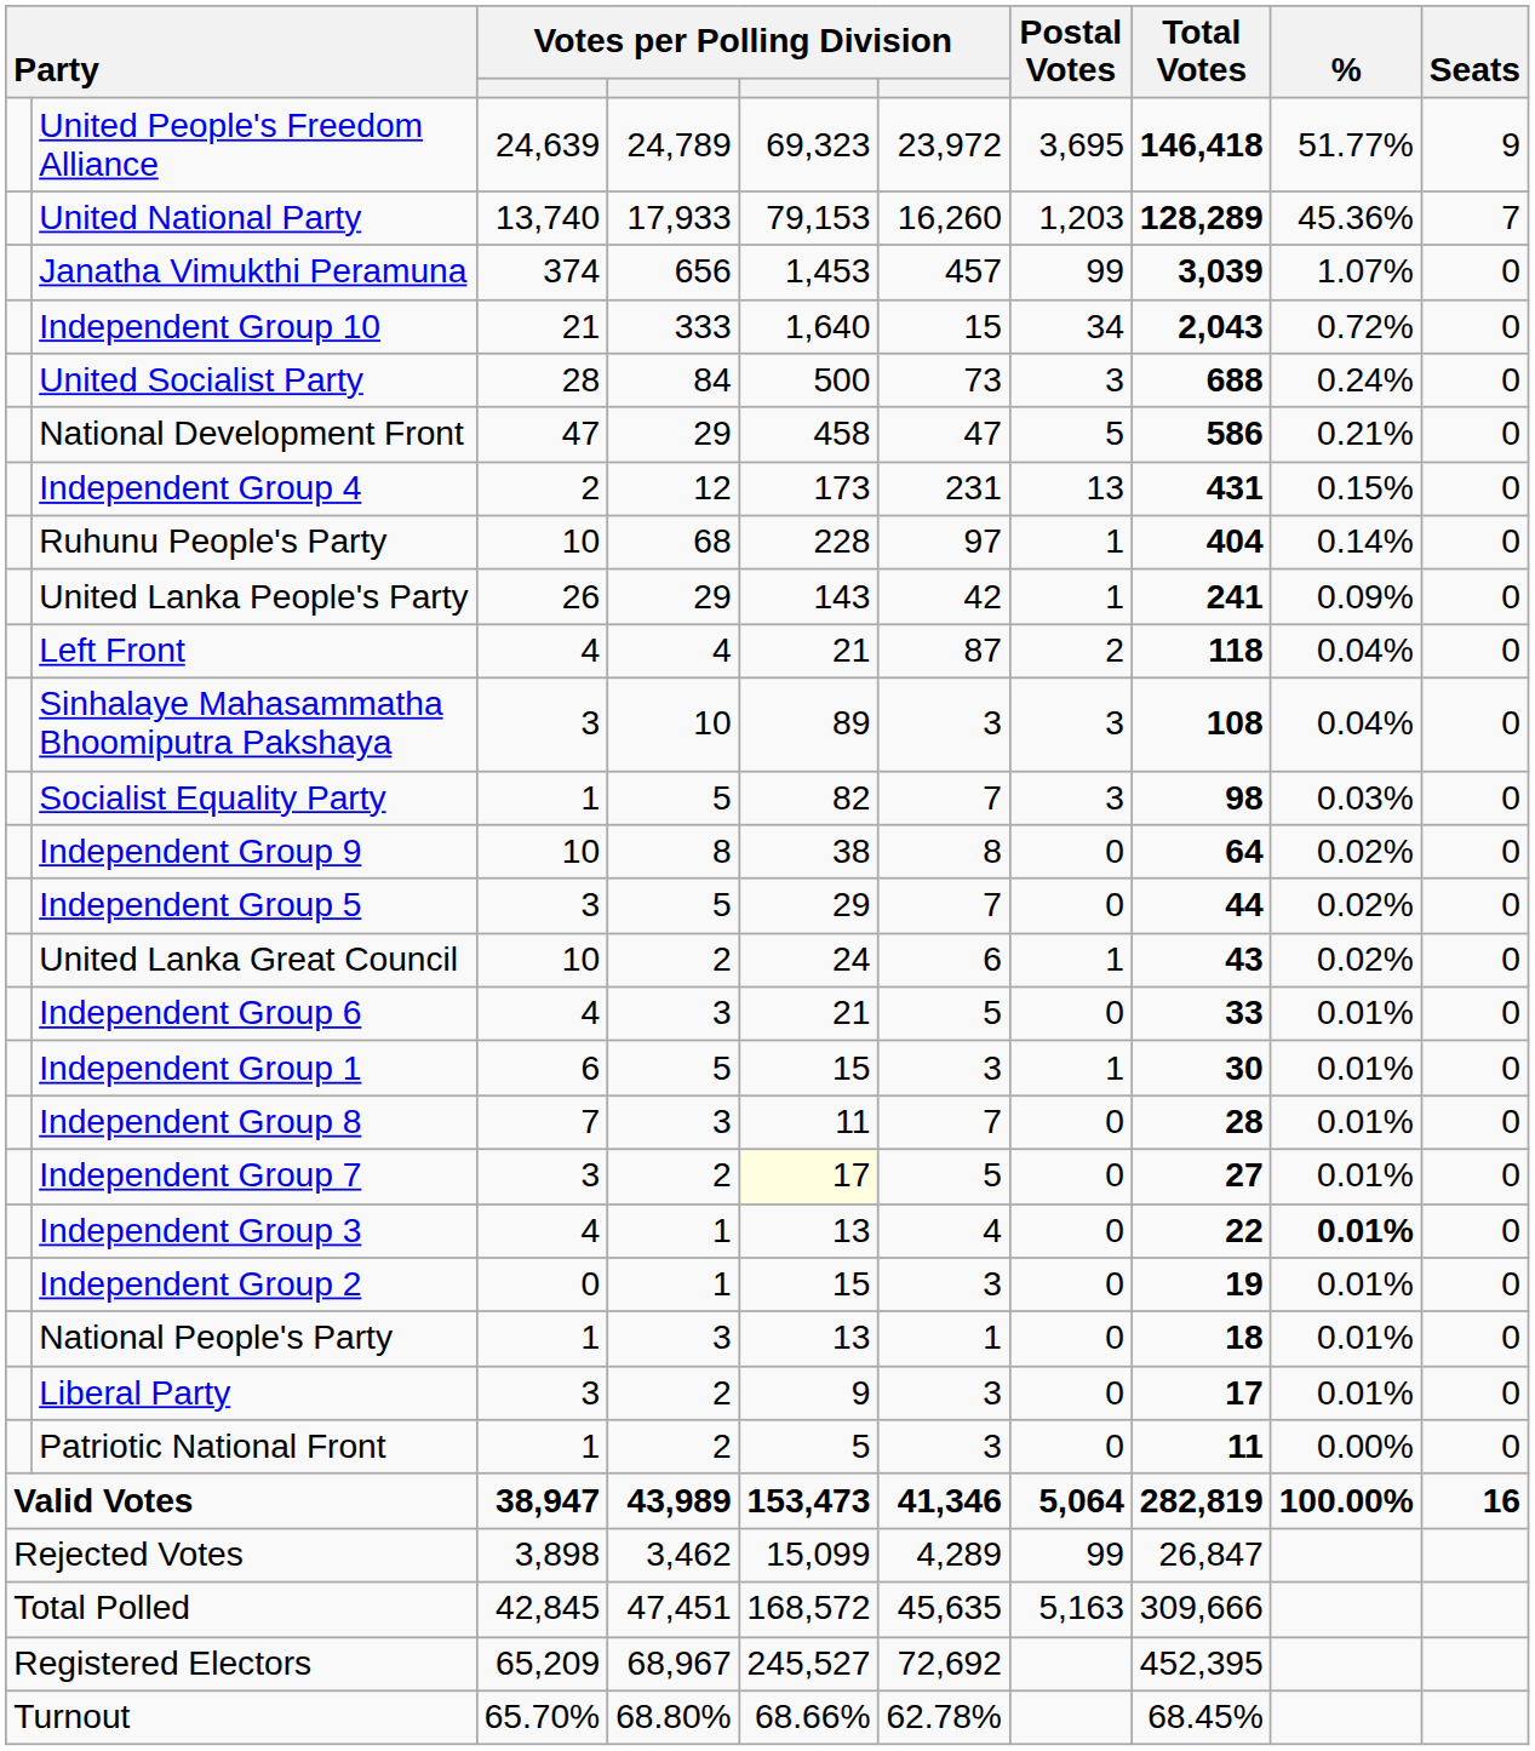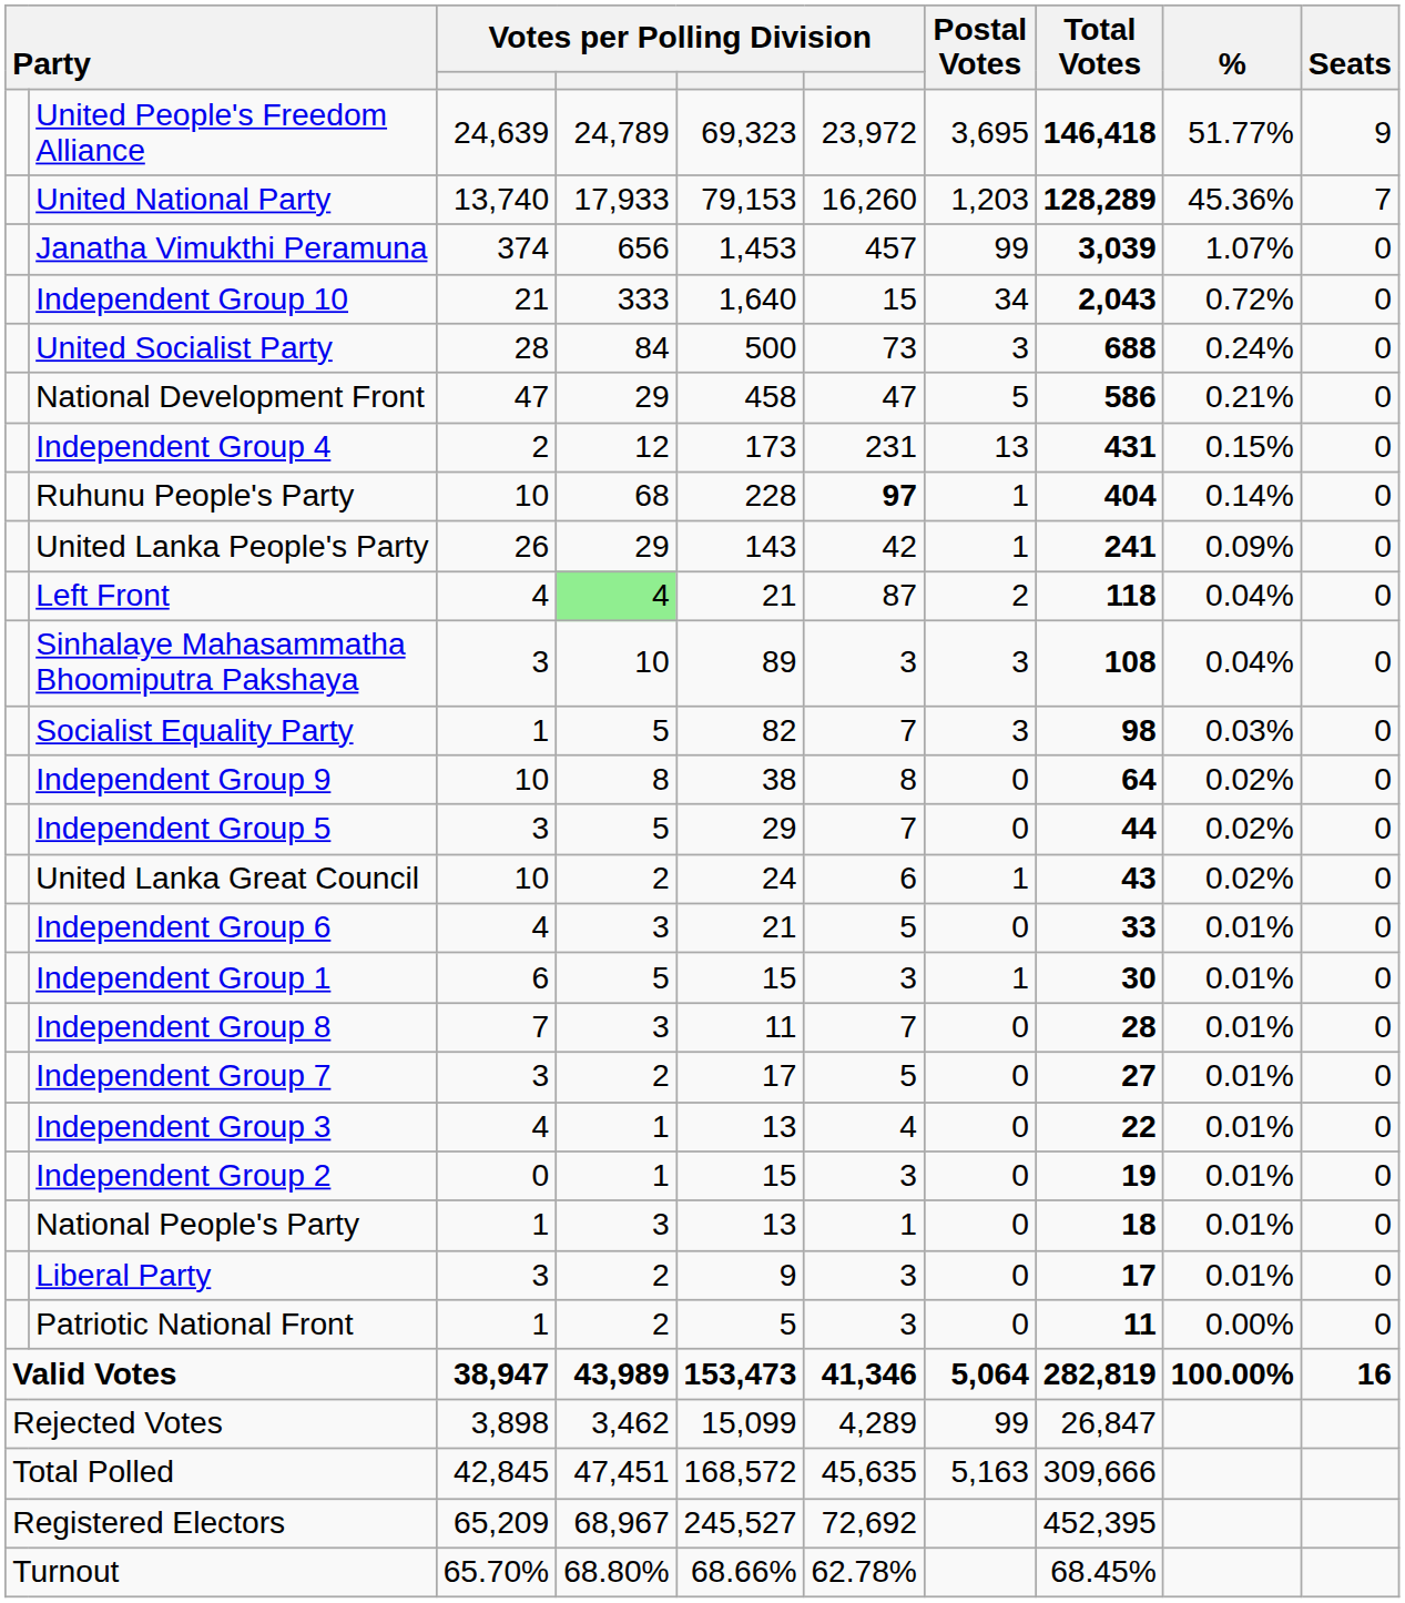Ruhunu People's Party | column 6: normal -> bold
Left Front | column 4: no background -> lightgreen background
Independent Group 7 | column 5: lightyellow background -> no background
Independent Group 3 | %: bold -> normal
